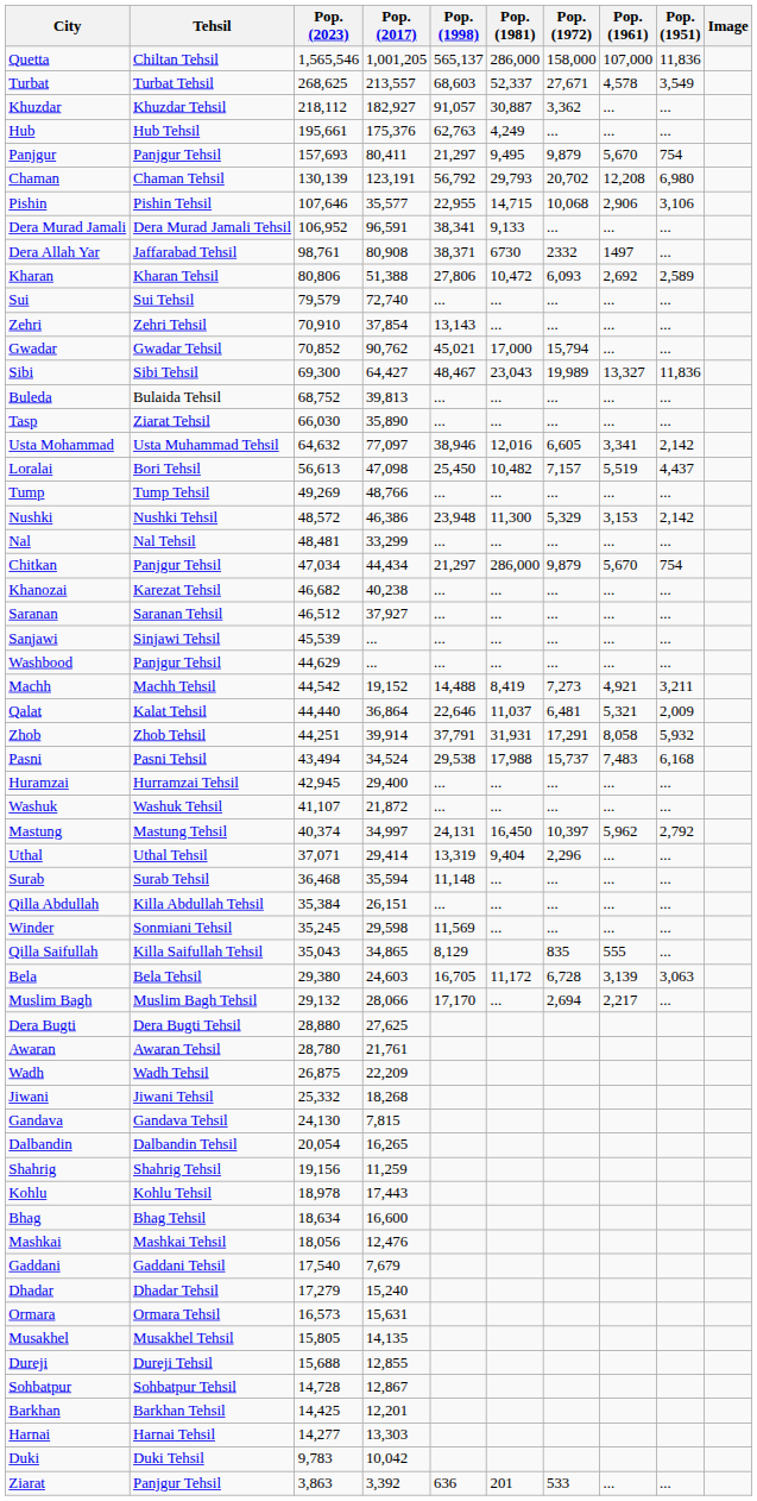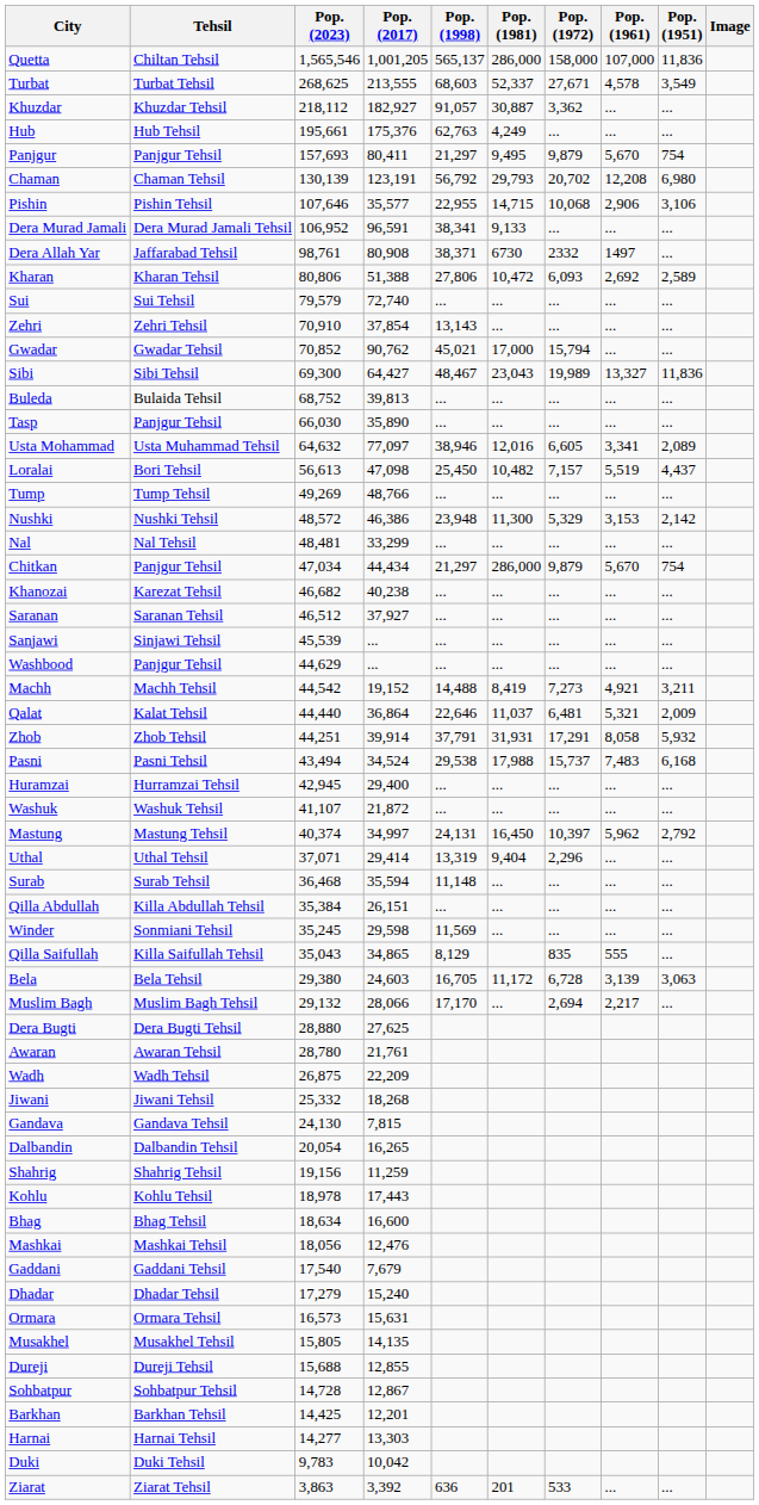Turbat | Pop. (2017): 213,557 -> 213,555
Tasp | Tehsil: Ziarat Tehsil -> Panjgur Tehsil
Usta Mohammad | Pop. (1951): 2,142 -> 2,089
Ziarat | Tehsil: Panjgur Tehsil -> Ziarat Tehsil
